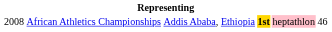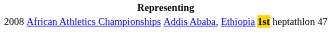row 2 | column 5: pink background -> no background
row 2 | column 6: 46 -> 47
